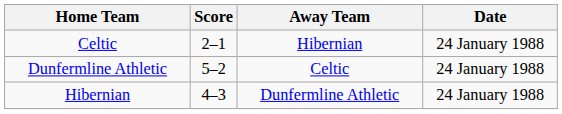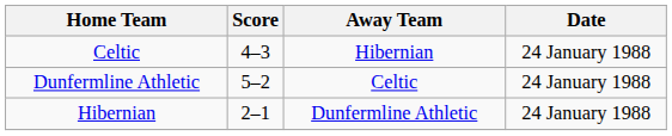row 2 | Score: 2–1 -> 4–3
row 4 | Score: 4–3 -> 2–1
